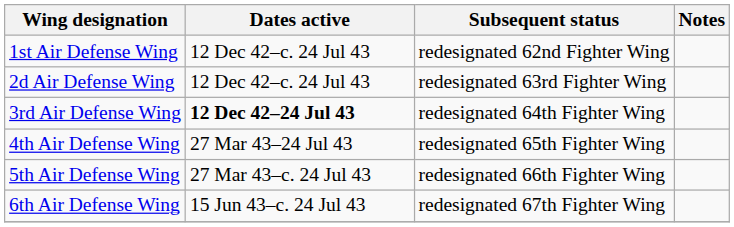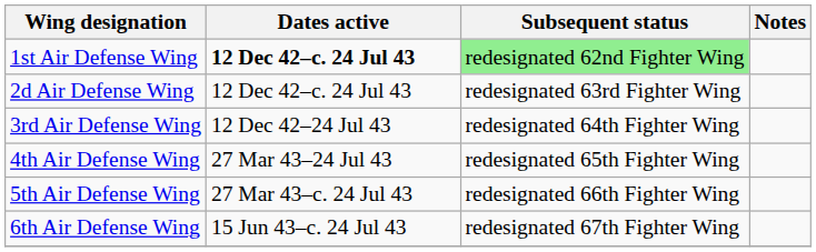1st Air Defense Wing | Dates active: normal -> bold
1st Air Defense Wing | Subsequent status: no background -> lightgreen background
3rd Air Defense Wing | Dates active: bold -> normal
